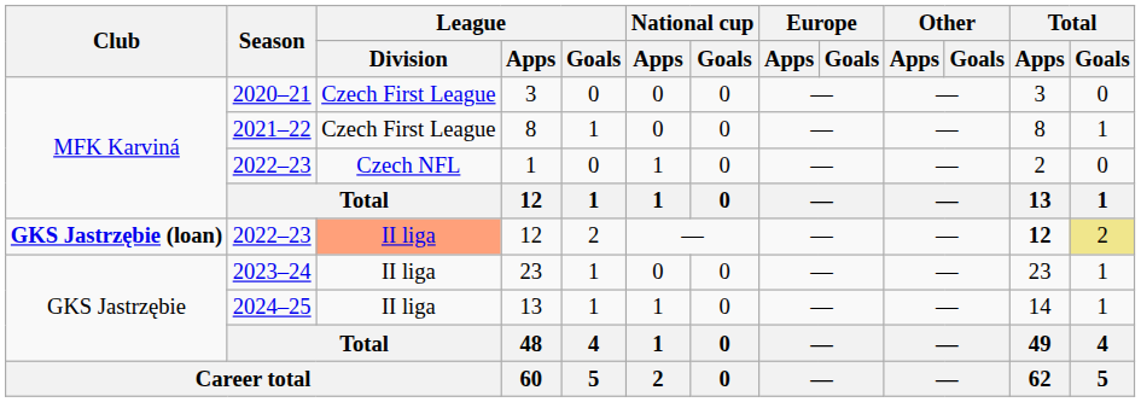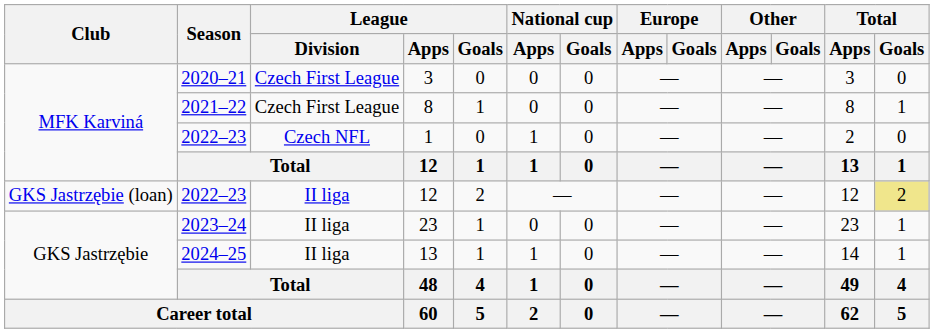2022–23 / 12 | Club: bold -> normal
2022–23 / 12 | League / Division: lightsalmon background -> no background
2022–23 / 12 | Total / Apps: bold -> normal
